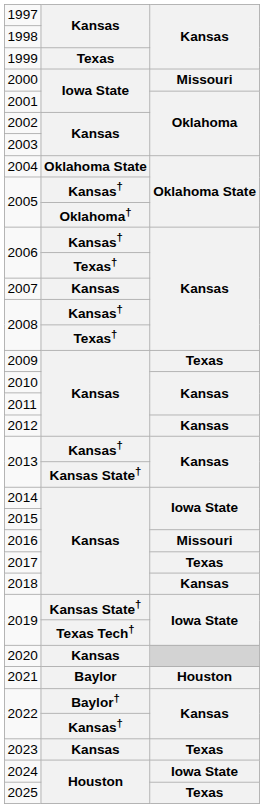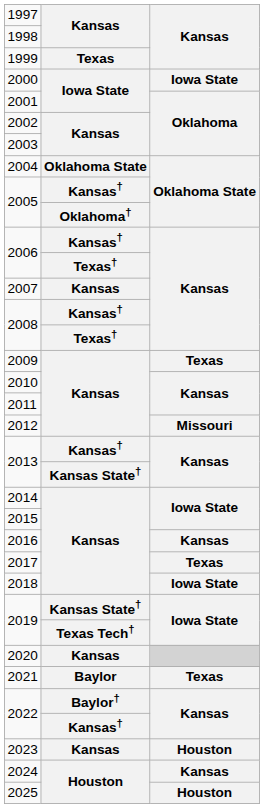2000 | column 3: Missouri -> Iowa State
2012 | column 3: Kansas -> Missouri
2016 | column 3: Missouri -> Kansas
2018 | column 3: Kansas -> Iowa State
2021 | column 3: Houston -> Texas
2023 | column 3: Texas -> Houston
2024 | column 3: Iowa State -> Kansas
2025 | column 3: Texas -> Houston
